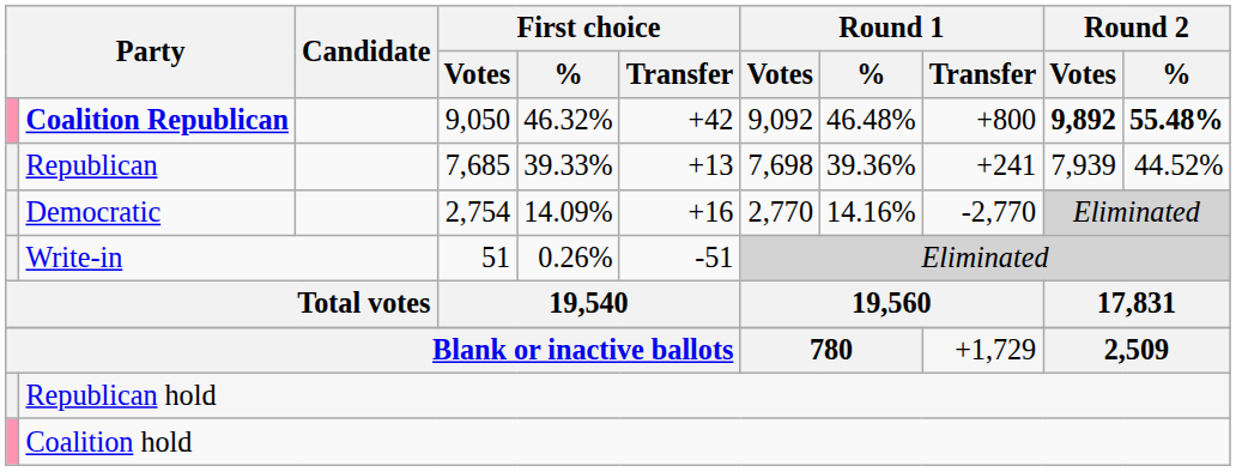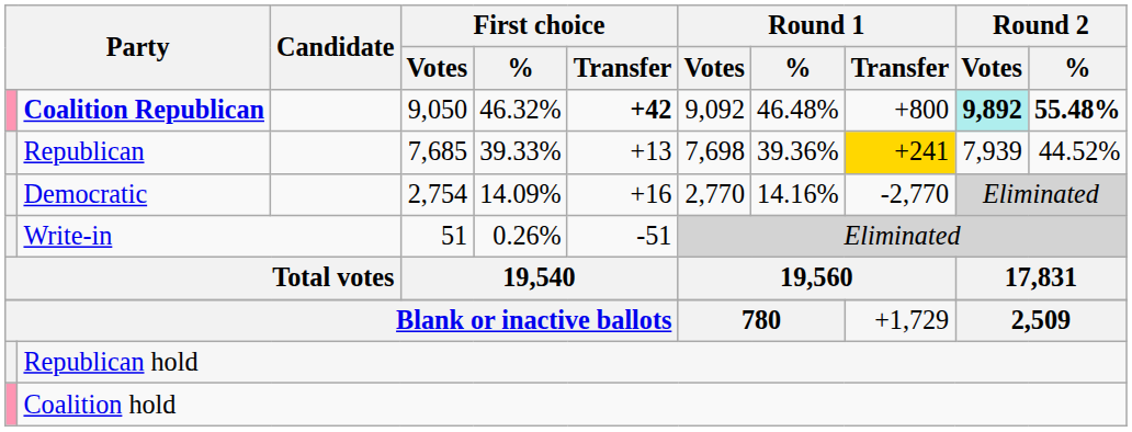Coalition Republican | First choice / Transfer: normal -> bold
Coalition Republican | Round 2 / Votes: no background -> paleturquoise background
Republican | Round 1 / Transfer: no background -> gold background
